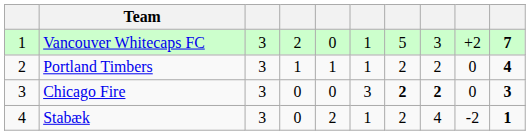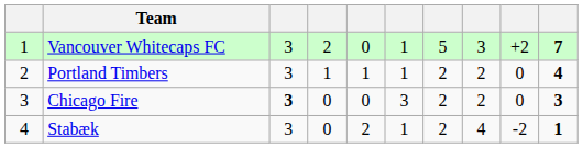Chicago Fire | column 3: normal -> bold
Chicago Fire | column 7: bold -> normal
Chicago Fire | column 8: bold -> normal
